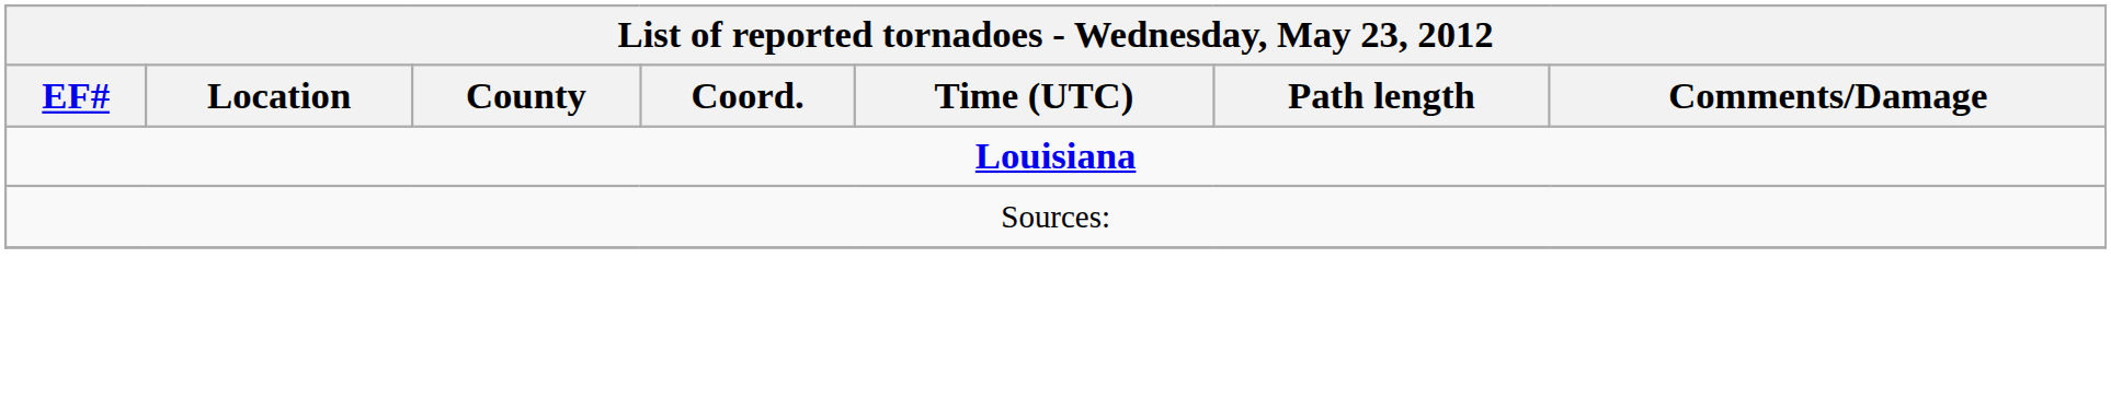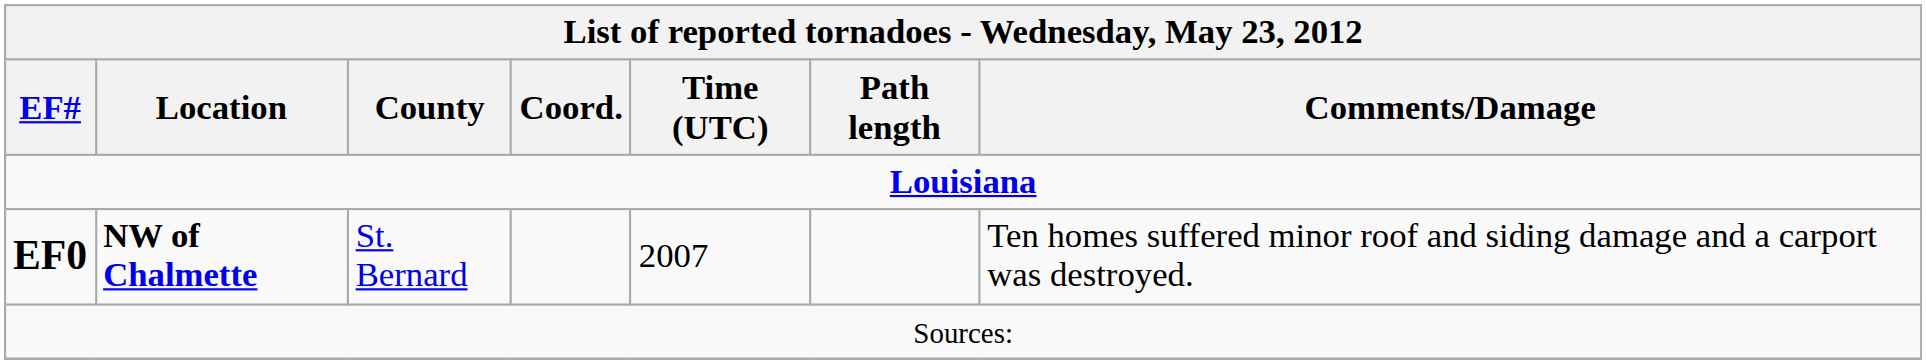+ row: EF0 | NW of Chalmette | St. Bernard | 2007 | Ten homes suffered minor roof and siding damage and a carport was destroyed.
